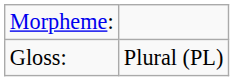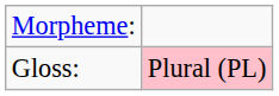Gloss: | column 2: no background -> pink background
